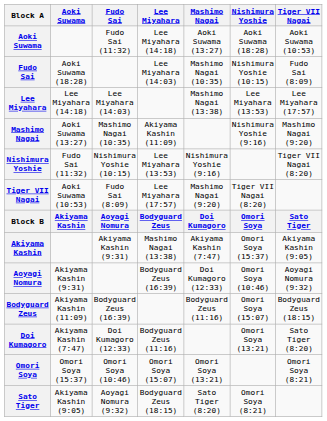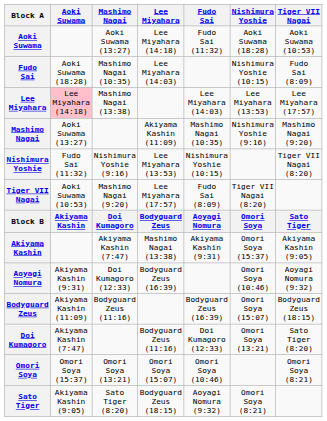columns swapped: Fudo Sai <-> Mashimo Nagai
row 4 | Aoki Suwama: no background -> pink background
